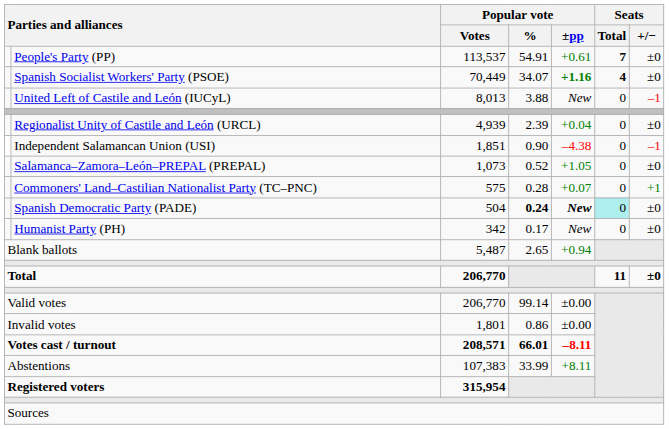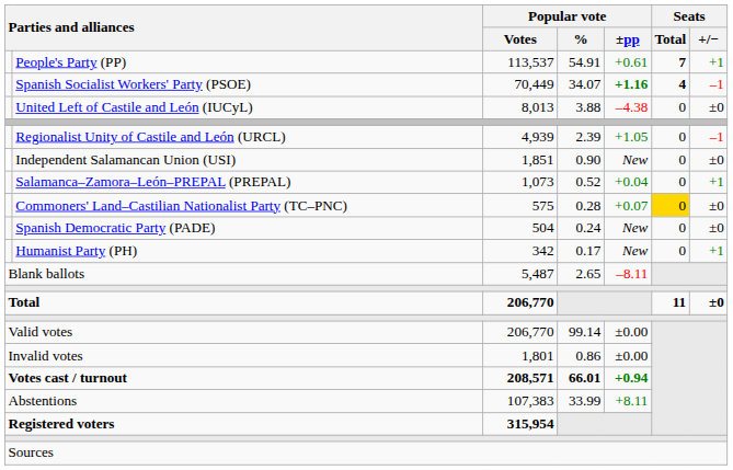People's Party (PP) | Seats / +/−: ±0 -> +1
Spanish Socialist Workers' Party (PSOE) | Seats / +/−: ±0 -> –1
United Left of Castile and León (IUCyL) | Popular vote / ±pp: New -> –4.38
United Left of Castile and León (IUCyL) | Seats / +/−: –1 -> ±0
Regionalist Unity of Castile and León (URCL) | Popular vote / ±pp: +0.04 -> +1.05
Regionalist Unity of Castile and León (URCL) | Seats / +/−: ±0 -> –1
Independent Salamancan Union (USI) | Popular vote / ±pp: –4.38 -> New
Independent Salamancan Union (USI) | Seats / +/−: –1 -> ±0
Salamanca–Zamora–León–PREPAL (PREPAL) | Popular vote / ±pp: +1.05 -> +0.04
Salamanca–Zamora–León–PREPAL (PREPAL) | Seats / +/−: ±0 -> +1
Commoners' Land–Castilian Nationalist Party (TC–PNC) | Seats / Total: no background -> gold background
Commoners' Land–Castilian Nationalist Party (TC–PNC) | Seats / +/−: +1 -> ±0
Spanish Democratic Party (PADE) | Popular vote / %: bold -> normal
Spanish Democratic Party (PADE) | Popular vote / ±pp: bold -> normal
Spanish Democratic Party (PADE) | Seats / Total: paleturquoise background -> no background
Humanist Party (PH) | Seats / +/−: ±0 -> +1
Blank ballots | Popular vote / ±pp: +0.94 -> –8.11
Votes cast / turnout | Popular vote / ±pp: –8.11 -> +0.94
